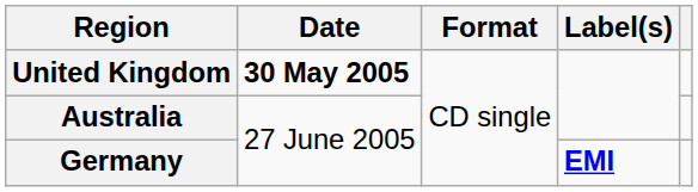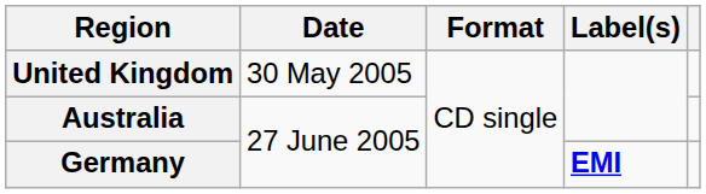United Kingdom | Date: bold -> normal
